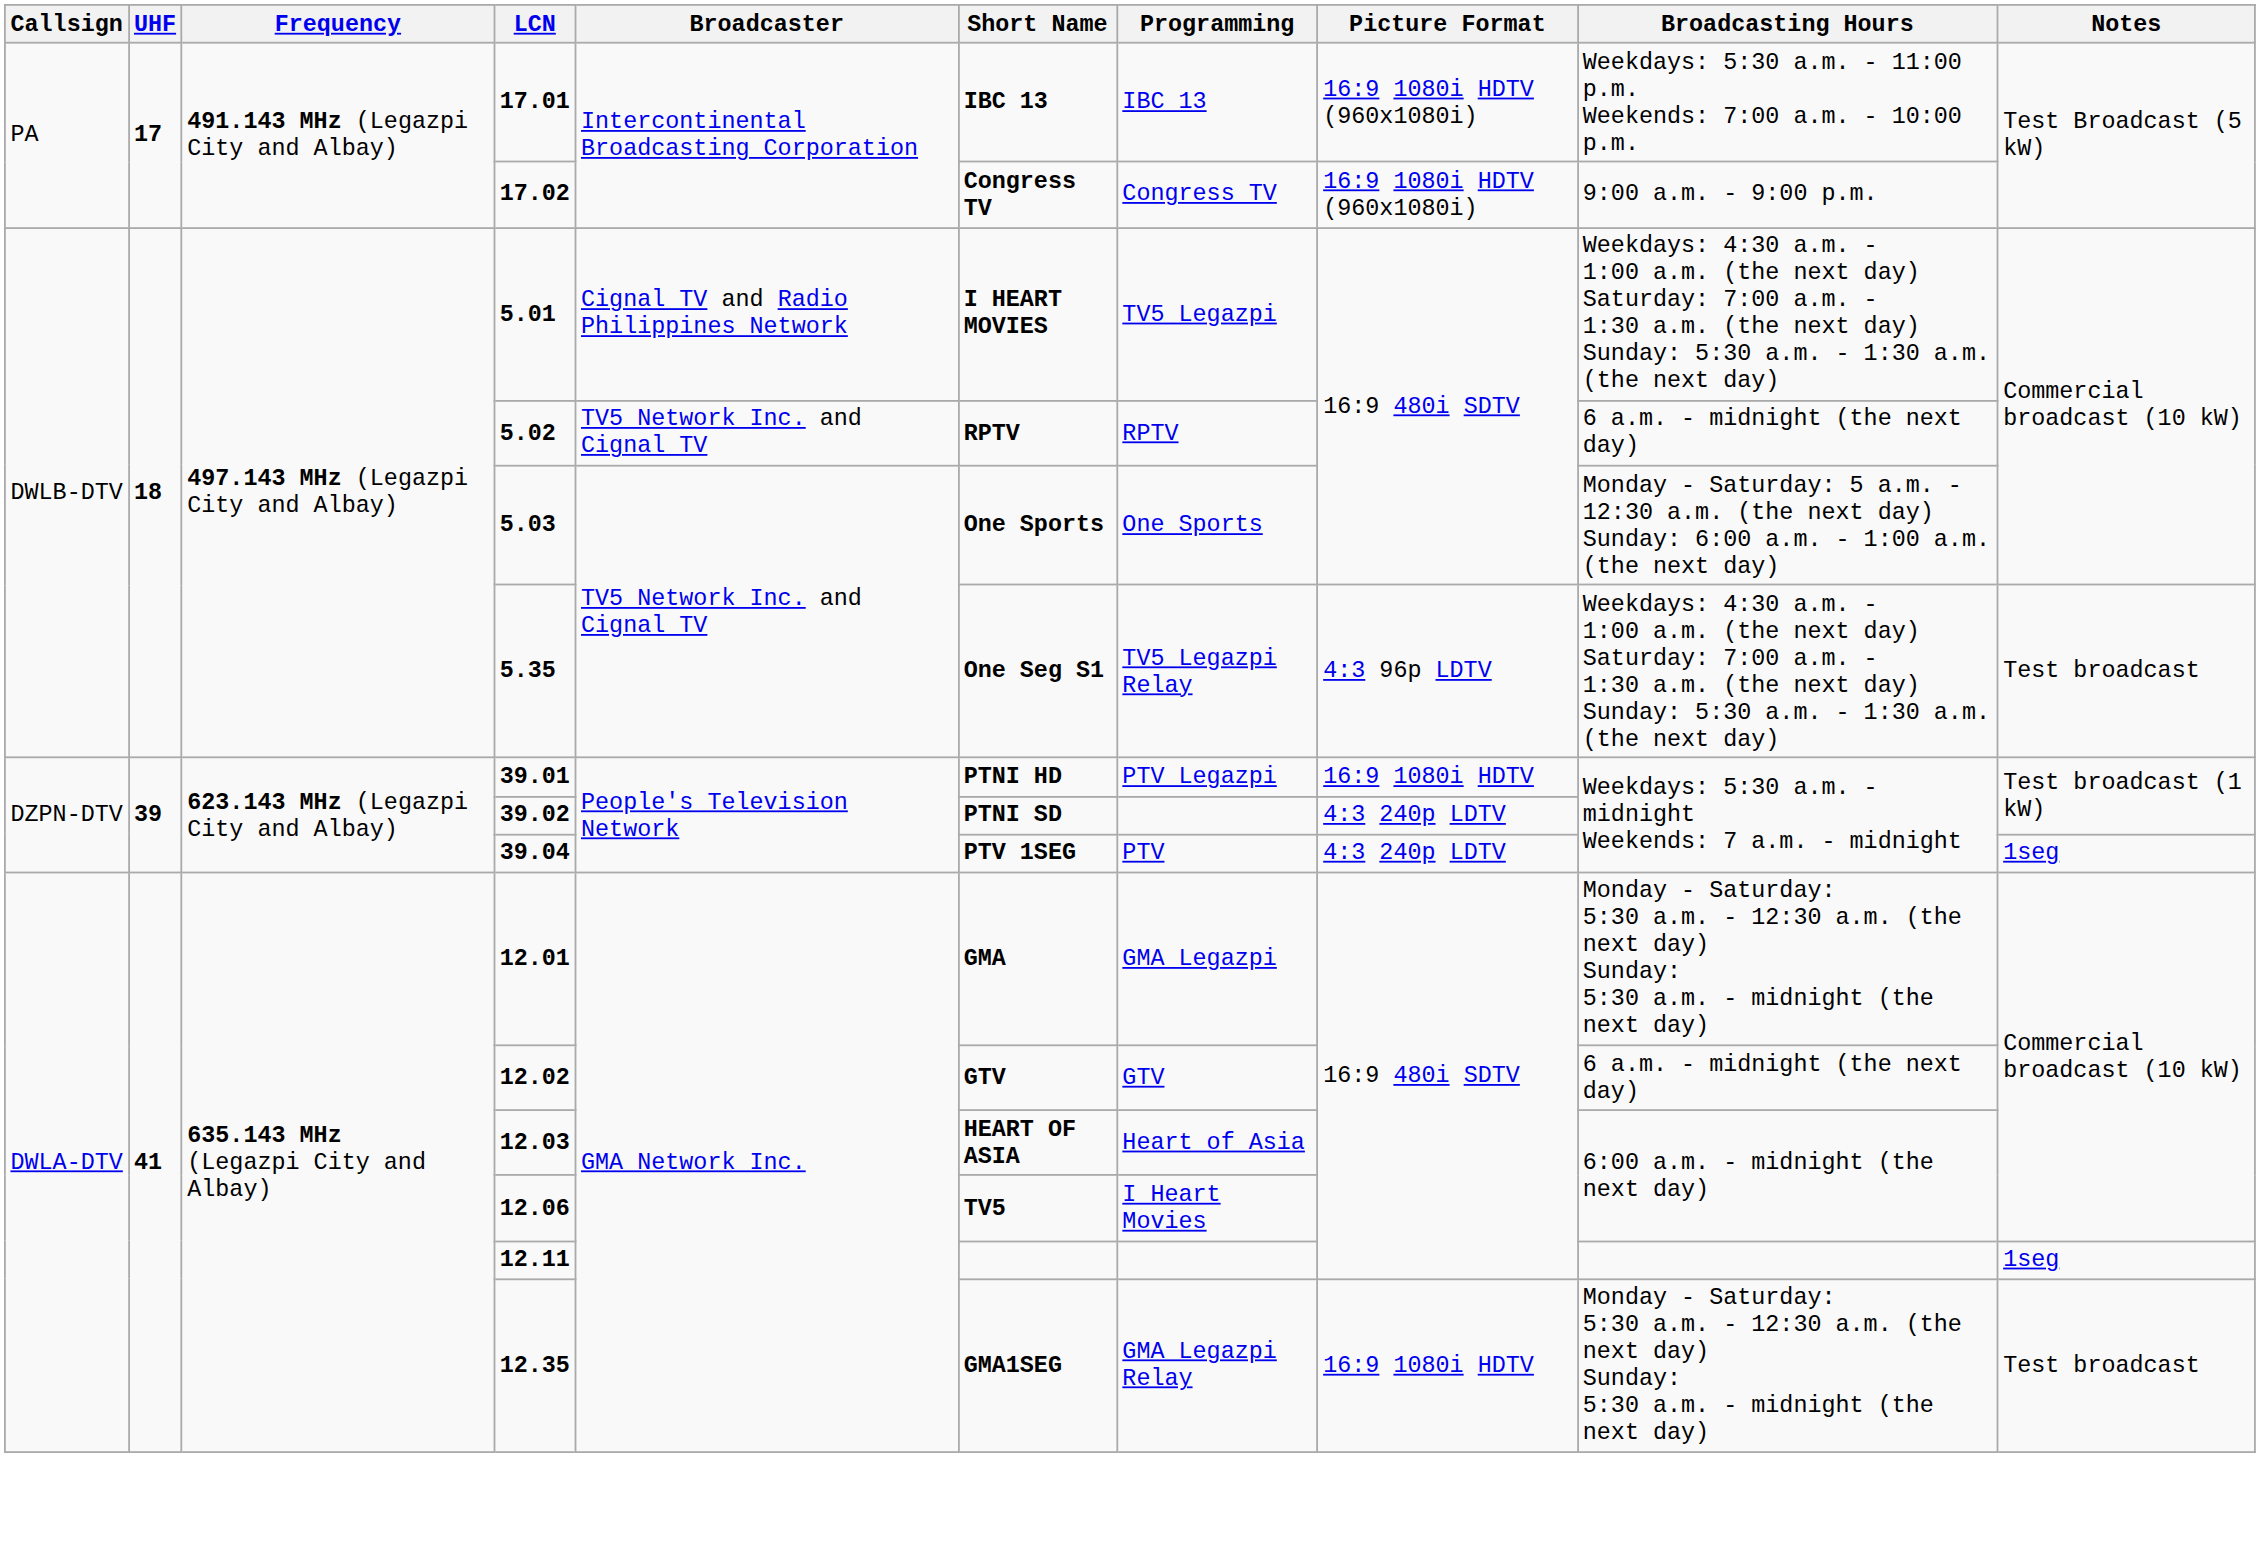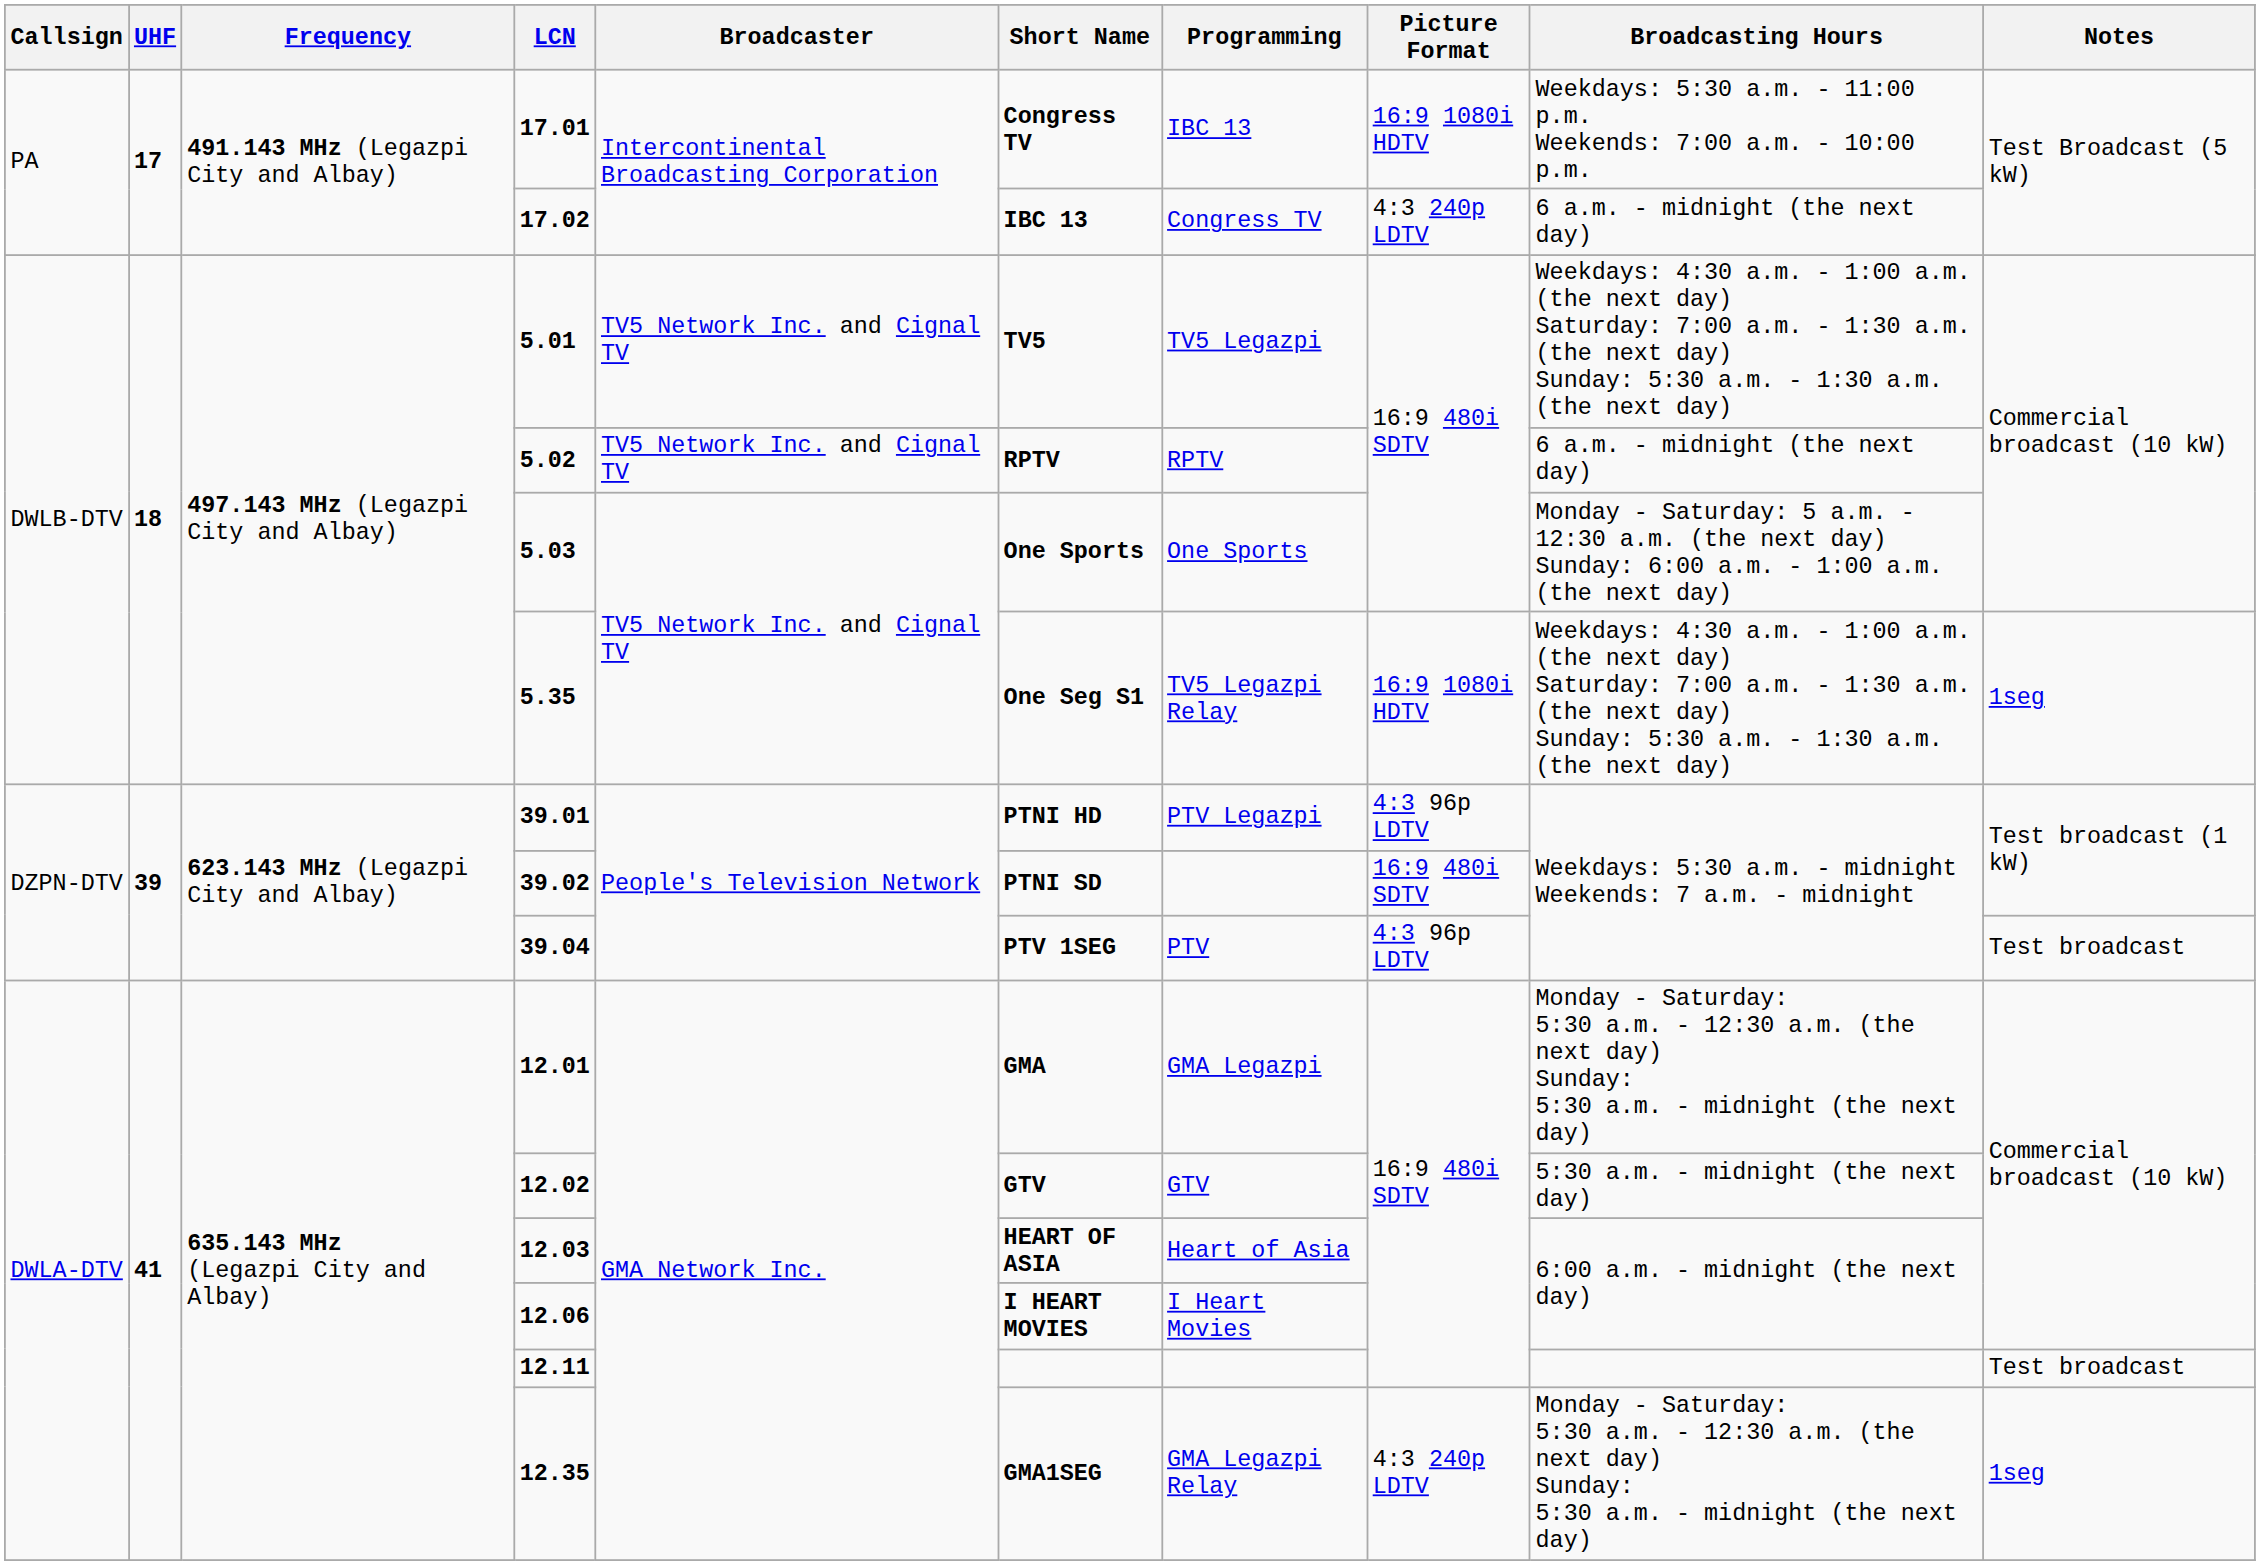17.01 | Short Name: IBC 13 -> Congress TV
17.01 | Picture Format: 16:9 1080i HDTV (960x1080i) -> 16:9 1080i HDTV
17.02 | Short Name: Congress TV -> IBC 13
17.02 | Picture Format: 16:9 1080i HDTV (960x1080i) -> 4:3 240p LDTV
17.02 | Broadcasting Hours: 9:00 a.m. - 9:00 p.m. -> 6 a.m. - midnight (the next day)
5.01 | Broadcaster: Cignal TV and Radio Philippines Network -> TV5 Network Inc. and Cignal TV
5.01 | Short Name: I HEART MOVIES -> TV5
5.35 | Picture Format: 4:3 96p LDTV -> 16:9 1080i HDTV
5.35 | Notes: Test broadcast -> 1seg
39.01 | Picture Format: 16:9 1080i HDTV -> 4:3 96p LDTV
39.02 | Picture Format: 4:3 240p LDTV -> 16:9 480i SDTV
39.04 | Picture Format: 4:3 240p LDTV -> 4:3 96p LDTV
39.04 | Notes: 1seg -> Test broadcast
12.02 | Broadcasting Hours: 6 a.m. - midnight (the next day) -> 5:30 a.m. - midnight (the next day)
12.06 | Short Name: TV5 -> I HEART MOVIES
12.11 | Notes: 1seg -> Test broadcast
12.35 | Picture Format: 16:9 1080i HDTV -> 4:3 240p LDTV
12.35 | Notes: Test broadcast -> 1seg
